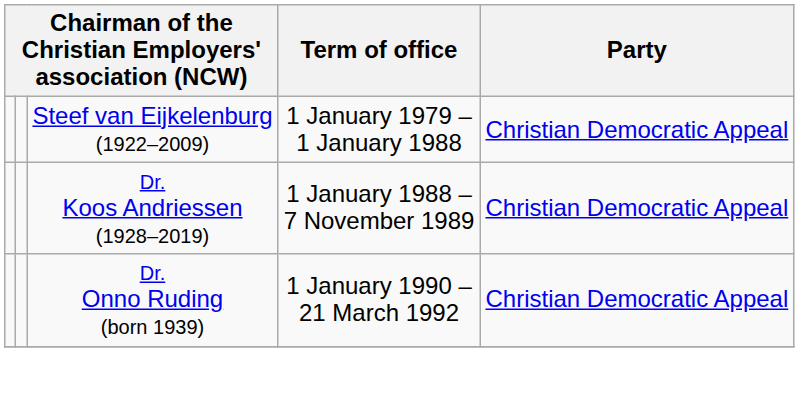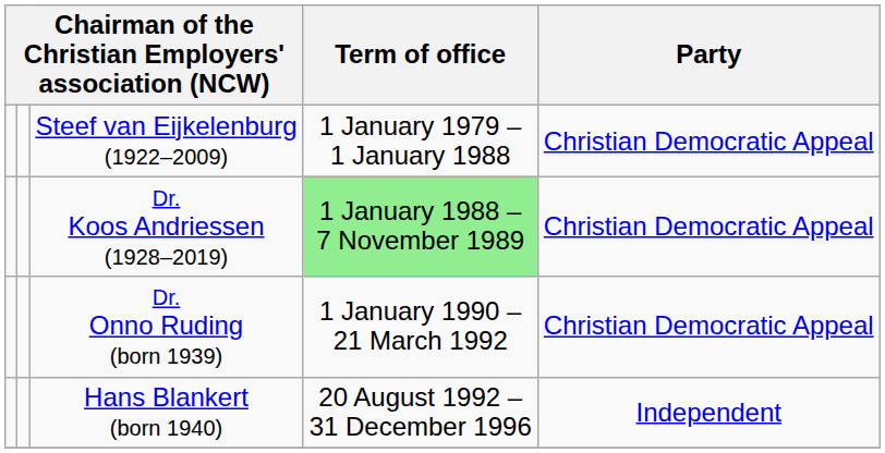Dr. Koos Andriessen (1928–2019) | Term of office: no background -> lightgreen background
+ row: Hans Blankert (born 1940) | 20 August 1992 – 31 December 1996 | Independent
